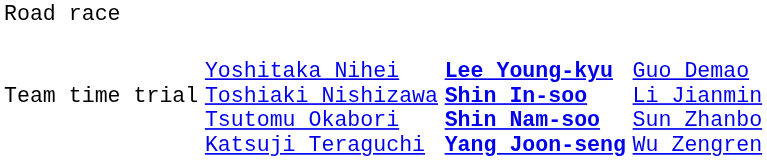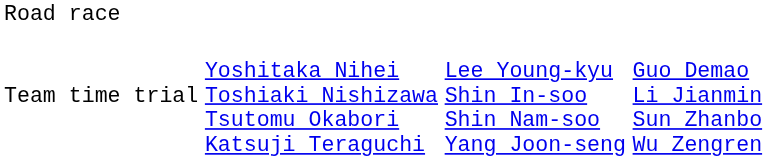Team time trial | column 3: bold -> normal
